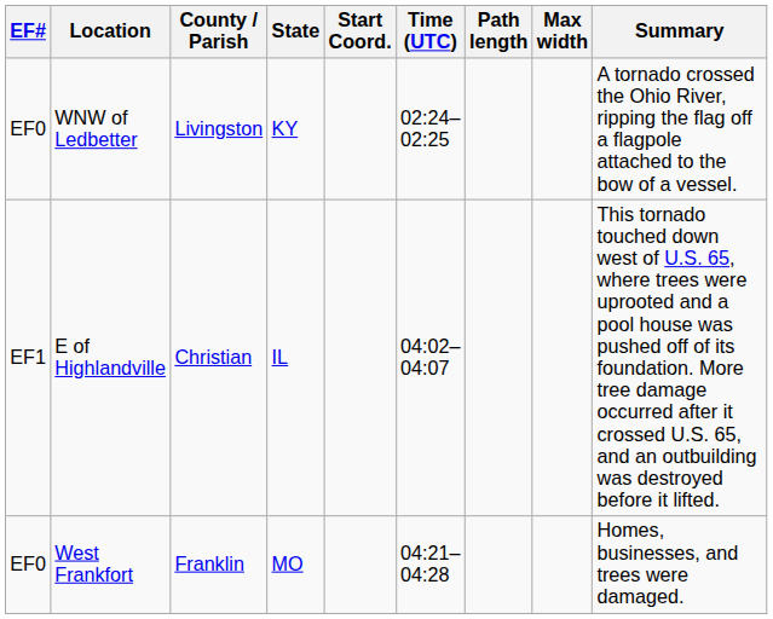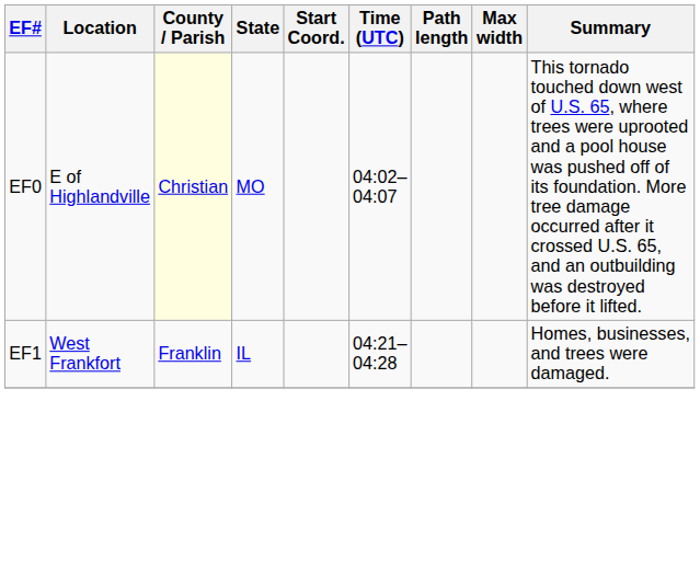- row: EF0 | WNW of Ledbetter | Livingston | KY | 02:24–02:25 | A tornado crossed the Ohio River, ripping the flag off a flagpole attached to the bow of a vessel.
E of Highlandville | EF#: EF1 -> EF0
E of Highlandville | County / Parish: no background -> lightyellow background
E of Highlandville | State: IL -> MO
West Frankfort | EF#: EF0 -> EF1
West Frankfort | State: MO -> IL
